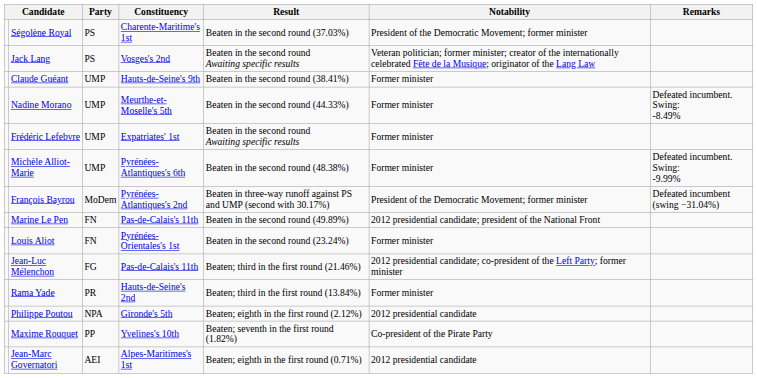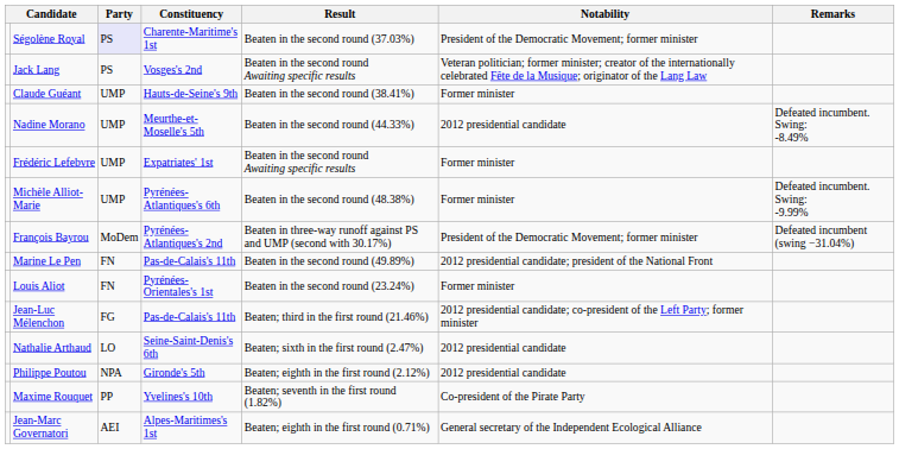Ségolène Royal | Party: no background -> lavender background
Nadine Morano | Notability: Former minister -> 2012 presidential candidate
- row: Rama Yade | PR | Hauts-de-Seine's 2nd | Beaten; third in the first round (13.84%) | Former minister
+ row: Nathalie Arthaud | LO | Seine-Saint-Denis's 6th | Beaten; sixth in the first round (2.47%) | 2012 presidential candidate
Jean-Marc Governatori | Notability: 2012 presidential candidate -> General secretary of the Independent Ecological Alliance
